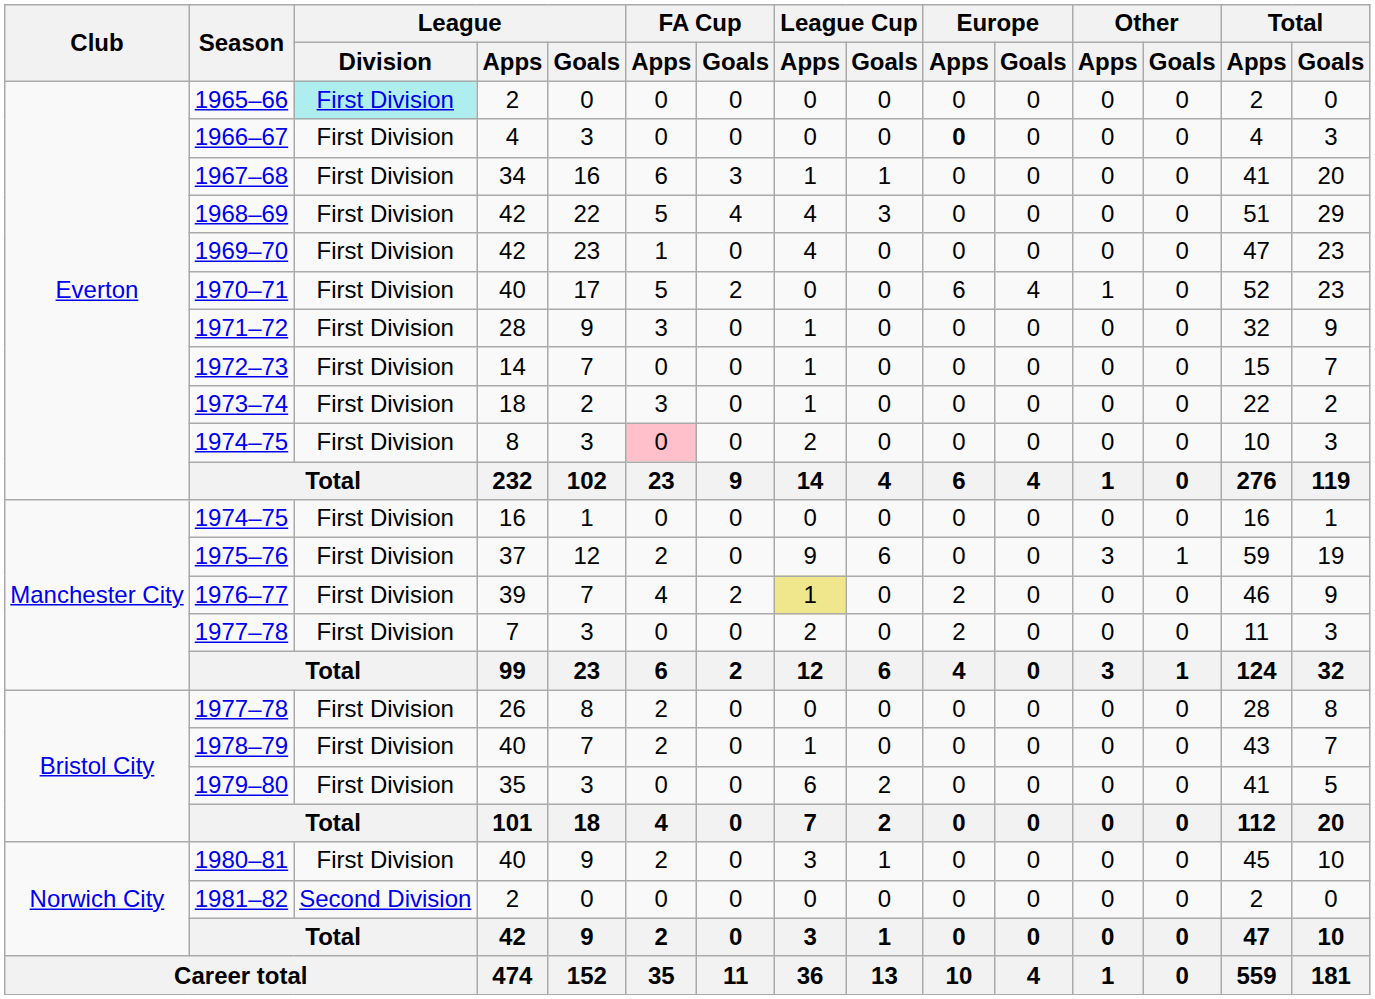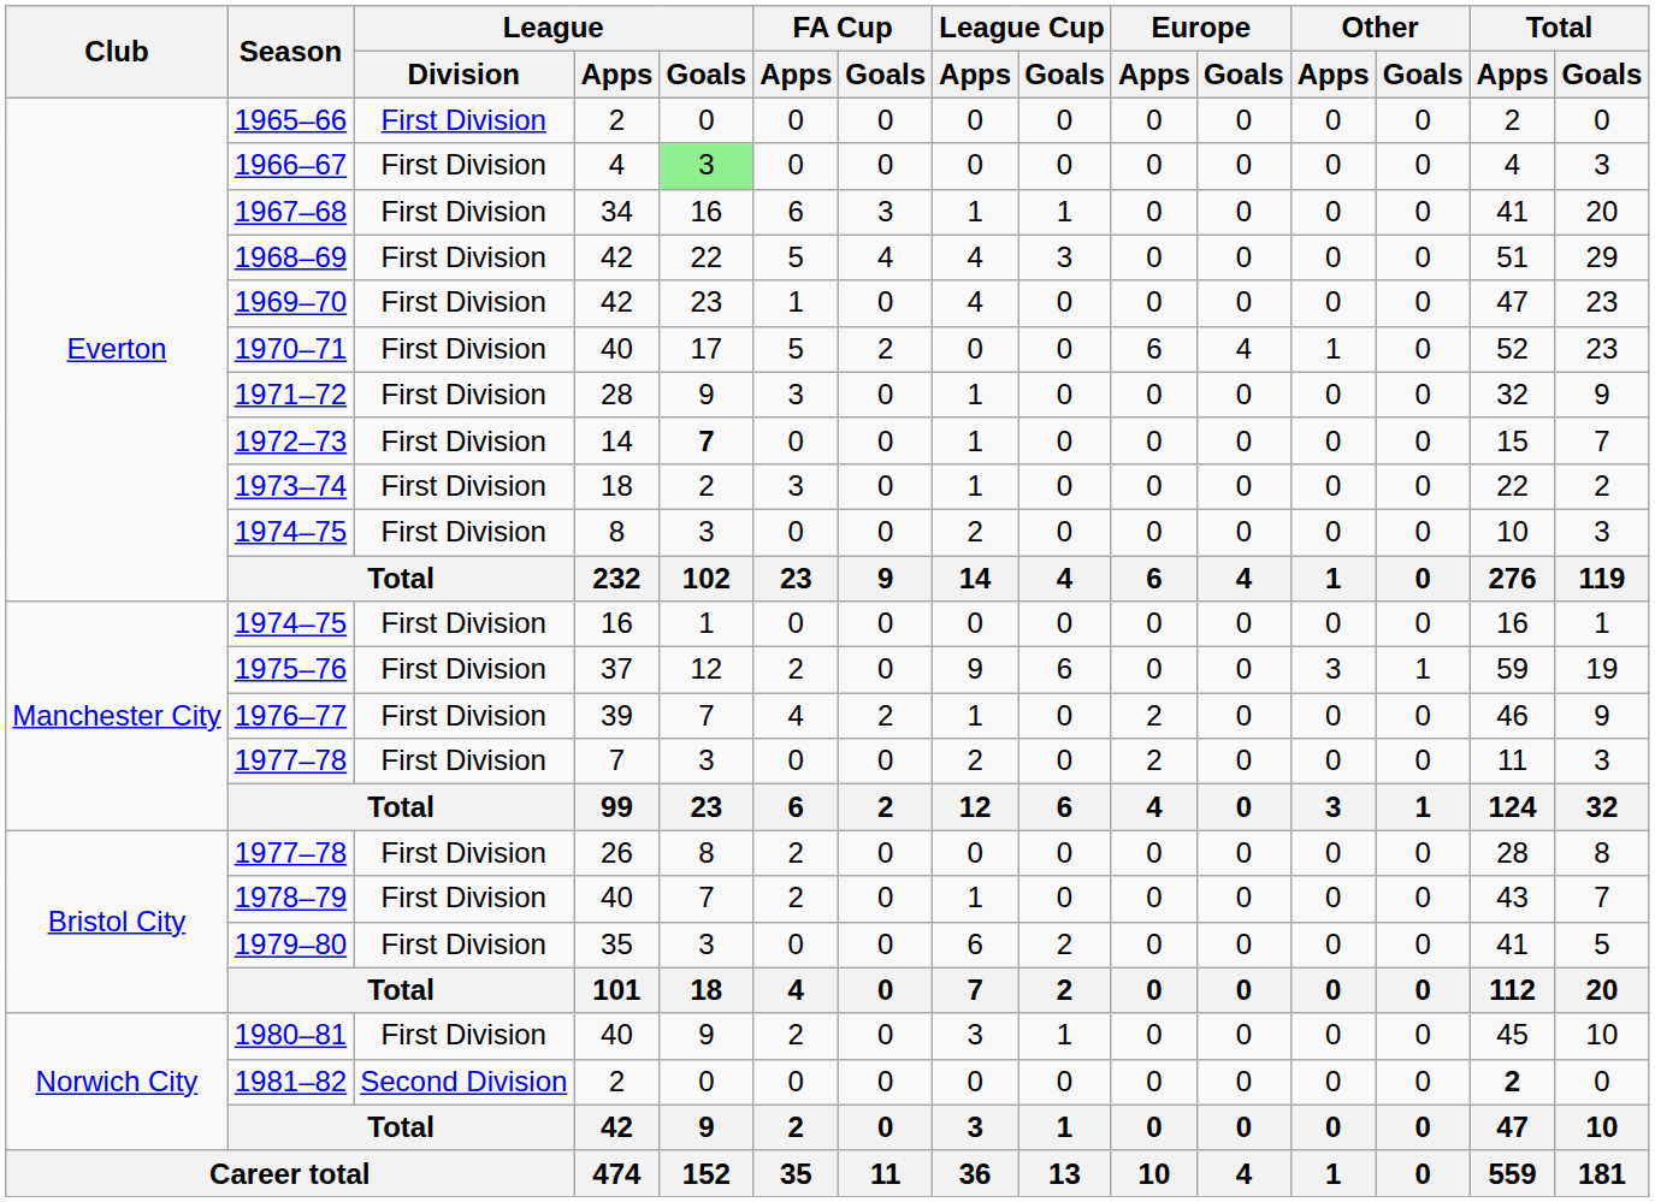1965–66 | League / Division: paleturquoise background -> no background
1966–67 | League / Goals: no background -> lightgreen background
1966–67 | Europe / Apps: bold -> normal
1972–73 | League / Goals: normal -> bold
1974–75 / 8 | FA Cup / Apps: pink background -> no background
1976–77 | League Cup / Apps: khaki background -> no background
1981–82 | Total / Apps: normal -> bold
